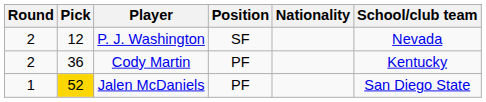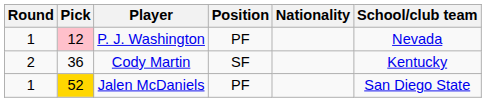P. J. Washington | Round: 2 -> 1
P. J. Washington | Pick: no background -> pink background
P. J. Washington | Position: SF -> PF
Cody Martin | Position: PF -> SF
